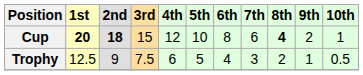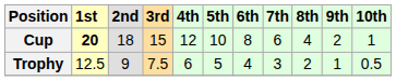Cup | 2nd: bold -> normal
Cup | 8th: bold -> normal
